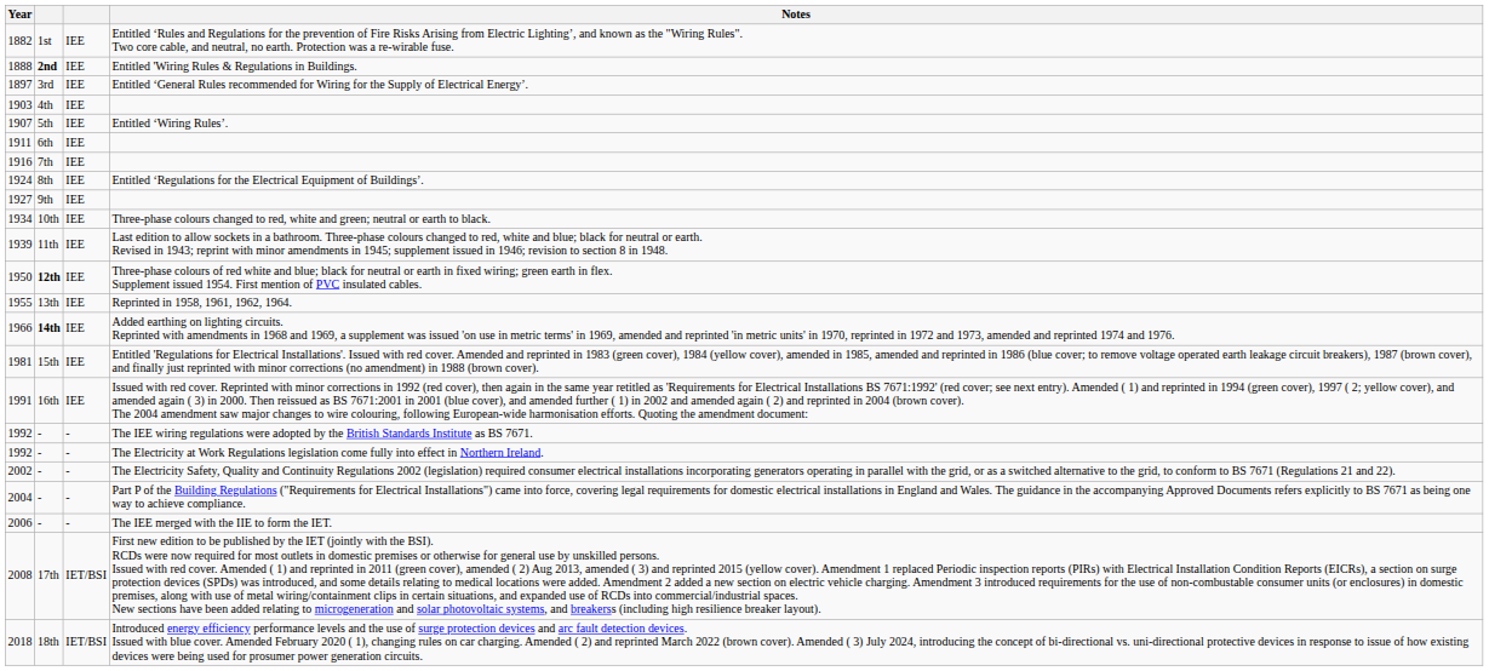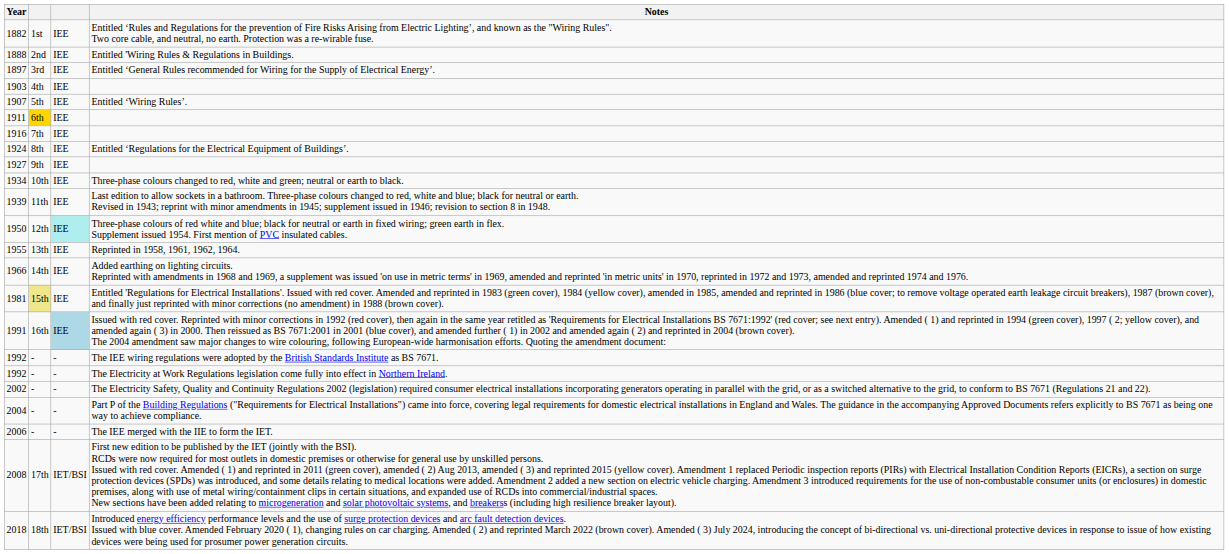1888 | column 2: bold -> normal
1911 | column 2: no background -> gold background
1950 | column 2: bold -> normal
1950 | column 3: no background -> paleturquoise background
1966 | column 2: bold -> normal
1981 | column 2: no background -> khaki background
1991 | column 3: no background -> lightblue background
